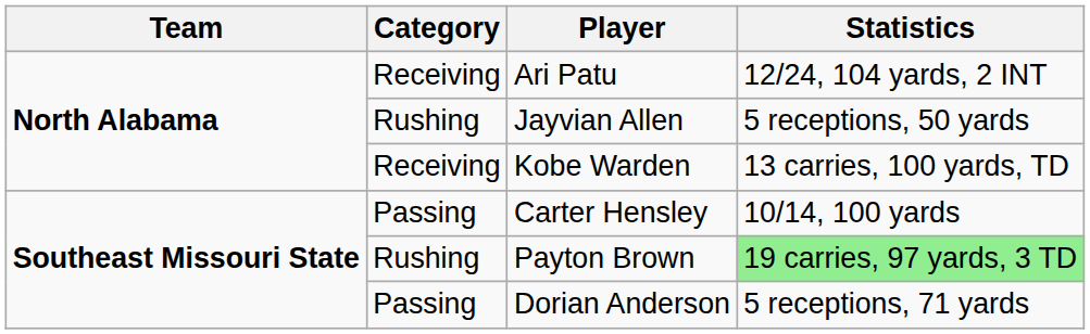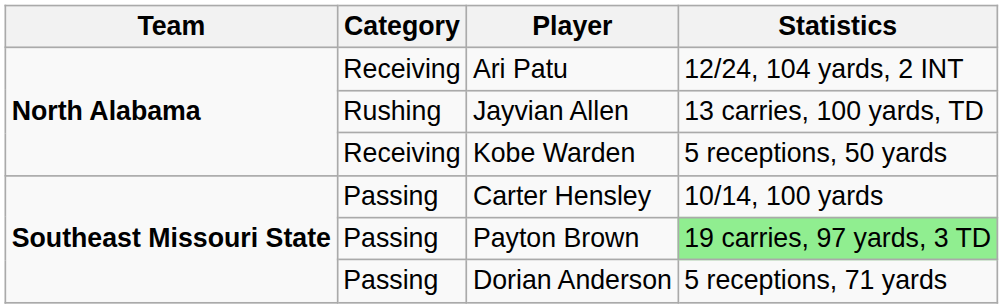Jayvian Allen | Statistics: 5 receptions, 50 yards -> 13 carries, 100 yards, TD
Kobe Warden | Statistics: 13 carries, 100 yards, TD -> 5 receptions, 50 yards
Payton Brown | Category: Rushing -> Passing
